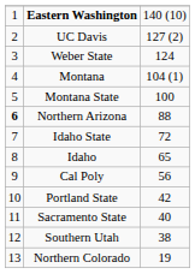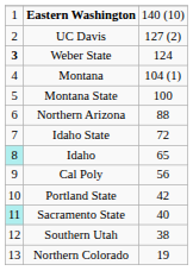Weber State | column 1: normal -> bold
Northern Arizona | column 1: bold -> normal
Idaho | column 1: no background -> paleturquoise background
Sacramento State | column 1: no background -> paleturquoise background
